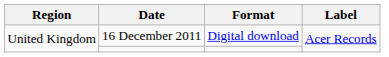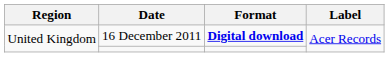16 December 2011 | Format: normal -> bold
